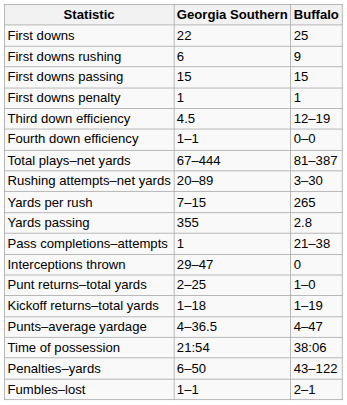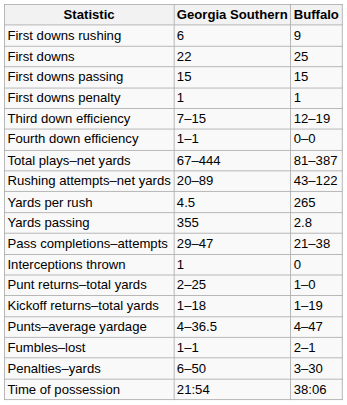rows swapped: First downs <-> First downs rushing
Third down efficiency | Georgia Southern: 4.5 -> 7–15
Rushing attempts–net yards | Buffalo: 3–30 -> 43–122
Yards per rush | Georgia Southern: 7–15 -> 4.5
Pass completions–attempts | Georgia Southern: 1 -> 29–47
Interceptions thrown | Georgia Southern: 29–47 -> 1
rows swapped: Fumbles–lost <-> Time of possession
Penalties–yards | Buffalo: 43–122 -> 3–30
